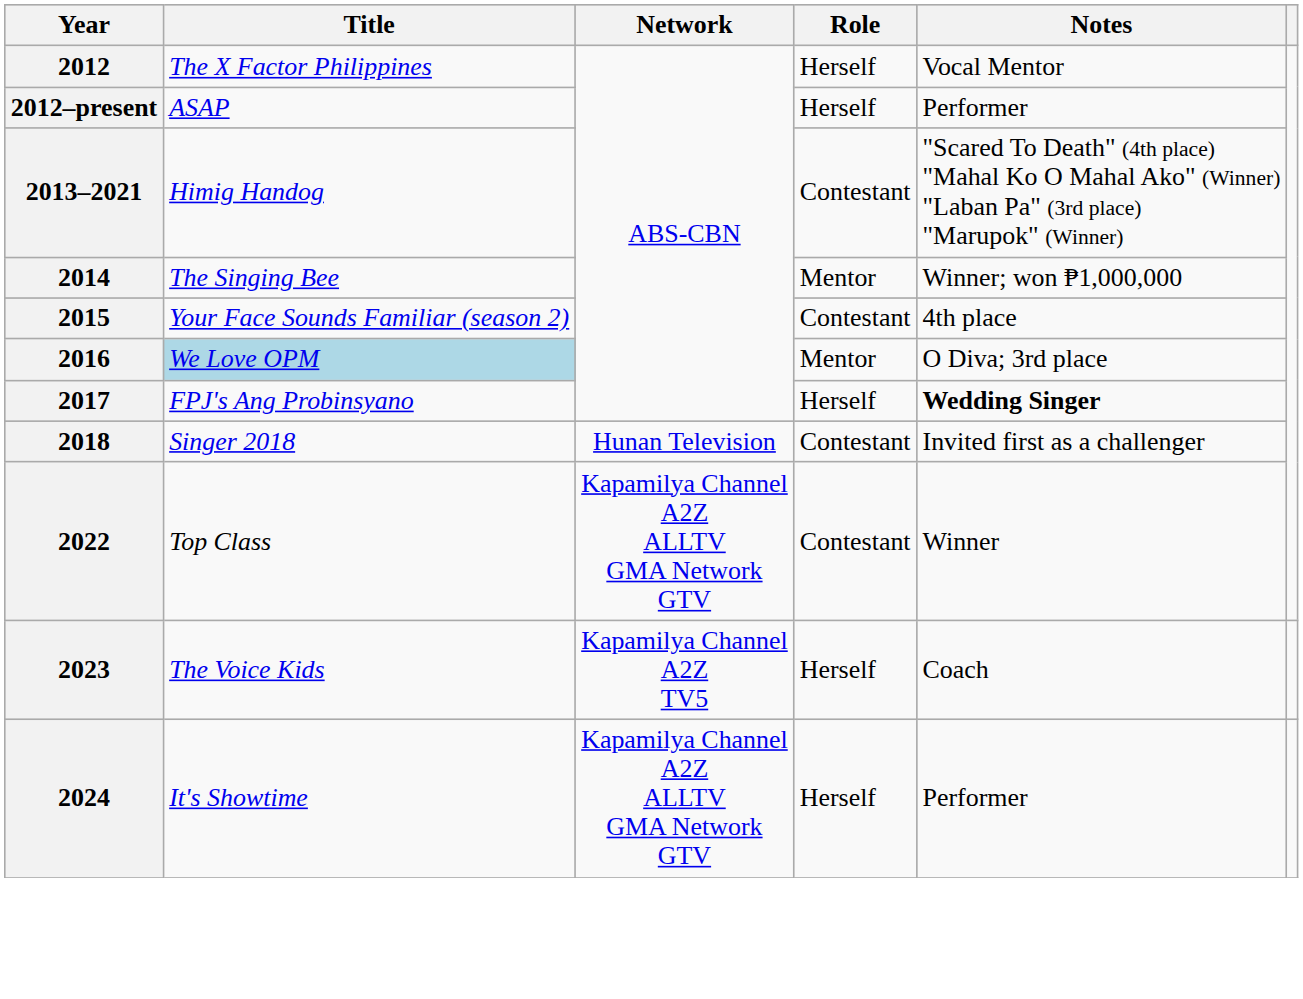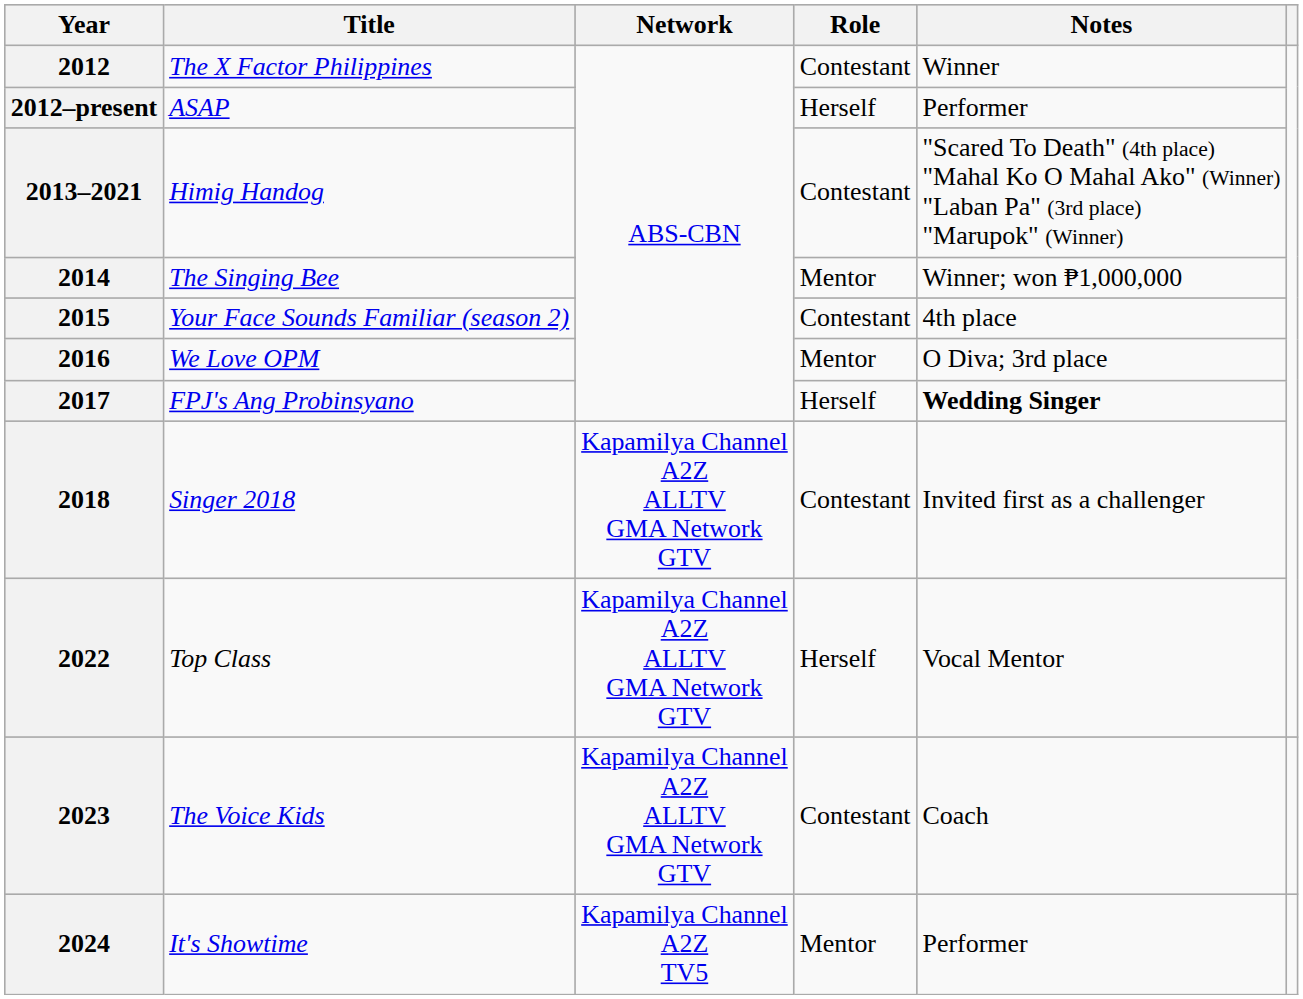2012 | Role: Herself -> Contestant
2012 | Notes: Vocal Mentor -> Winner
2016 | Title: lightblue background -> no background
2018 | Network: Hunan Television -> Kapamilya Channel A2Z ALLTV GMA Network GTV
2022 | Role: Contestant -> Herself
2022 | Notes: Winner -> Vocal Mentor
2023 | Network: Kapamilya Channel A2Z TV5 -> Kapamilya Channel A2Z ALLTV GMA Network GTV
2023 | Role: Herself -> Contestant
2024 | Network: Kapamilya Channel A2Z ALLTV GMA Network GTV -> Kapamilya Channel A2Z TV5
2024 | Role: Herself -> Mentor
